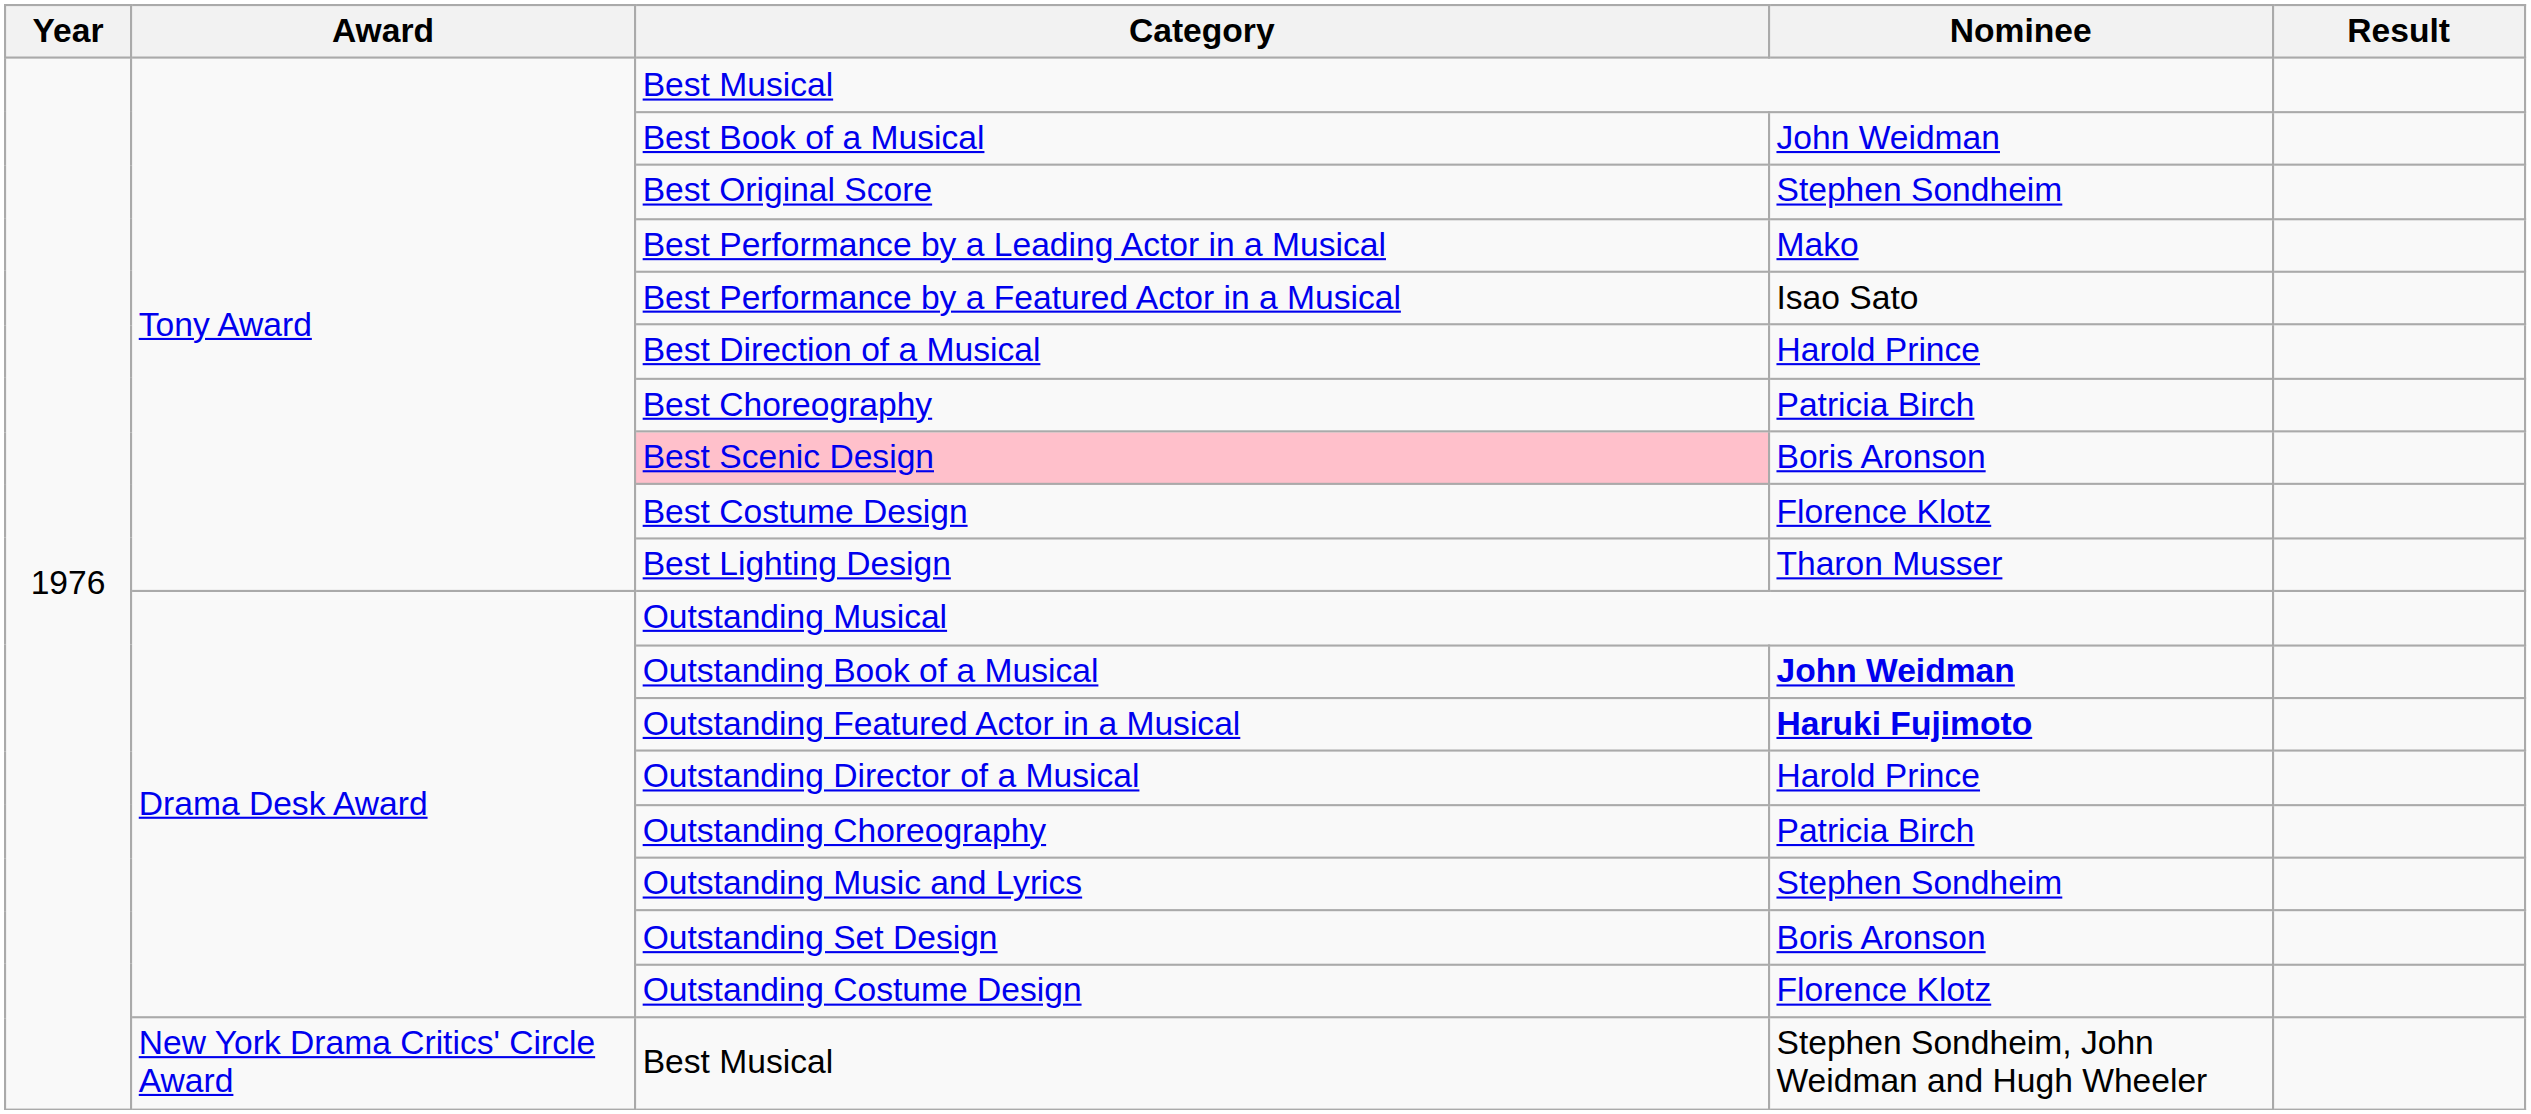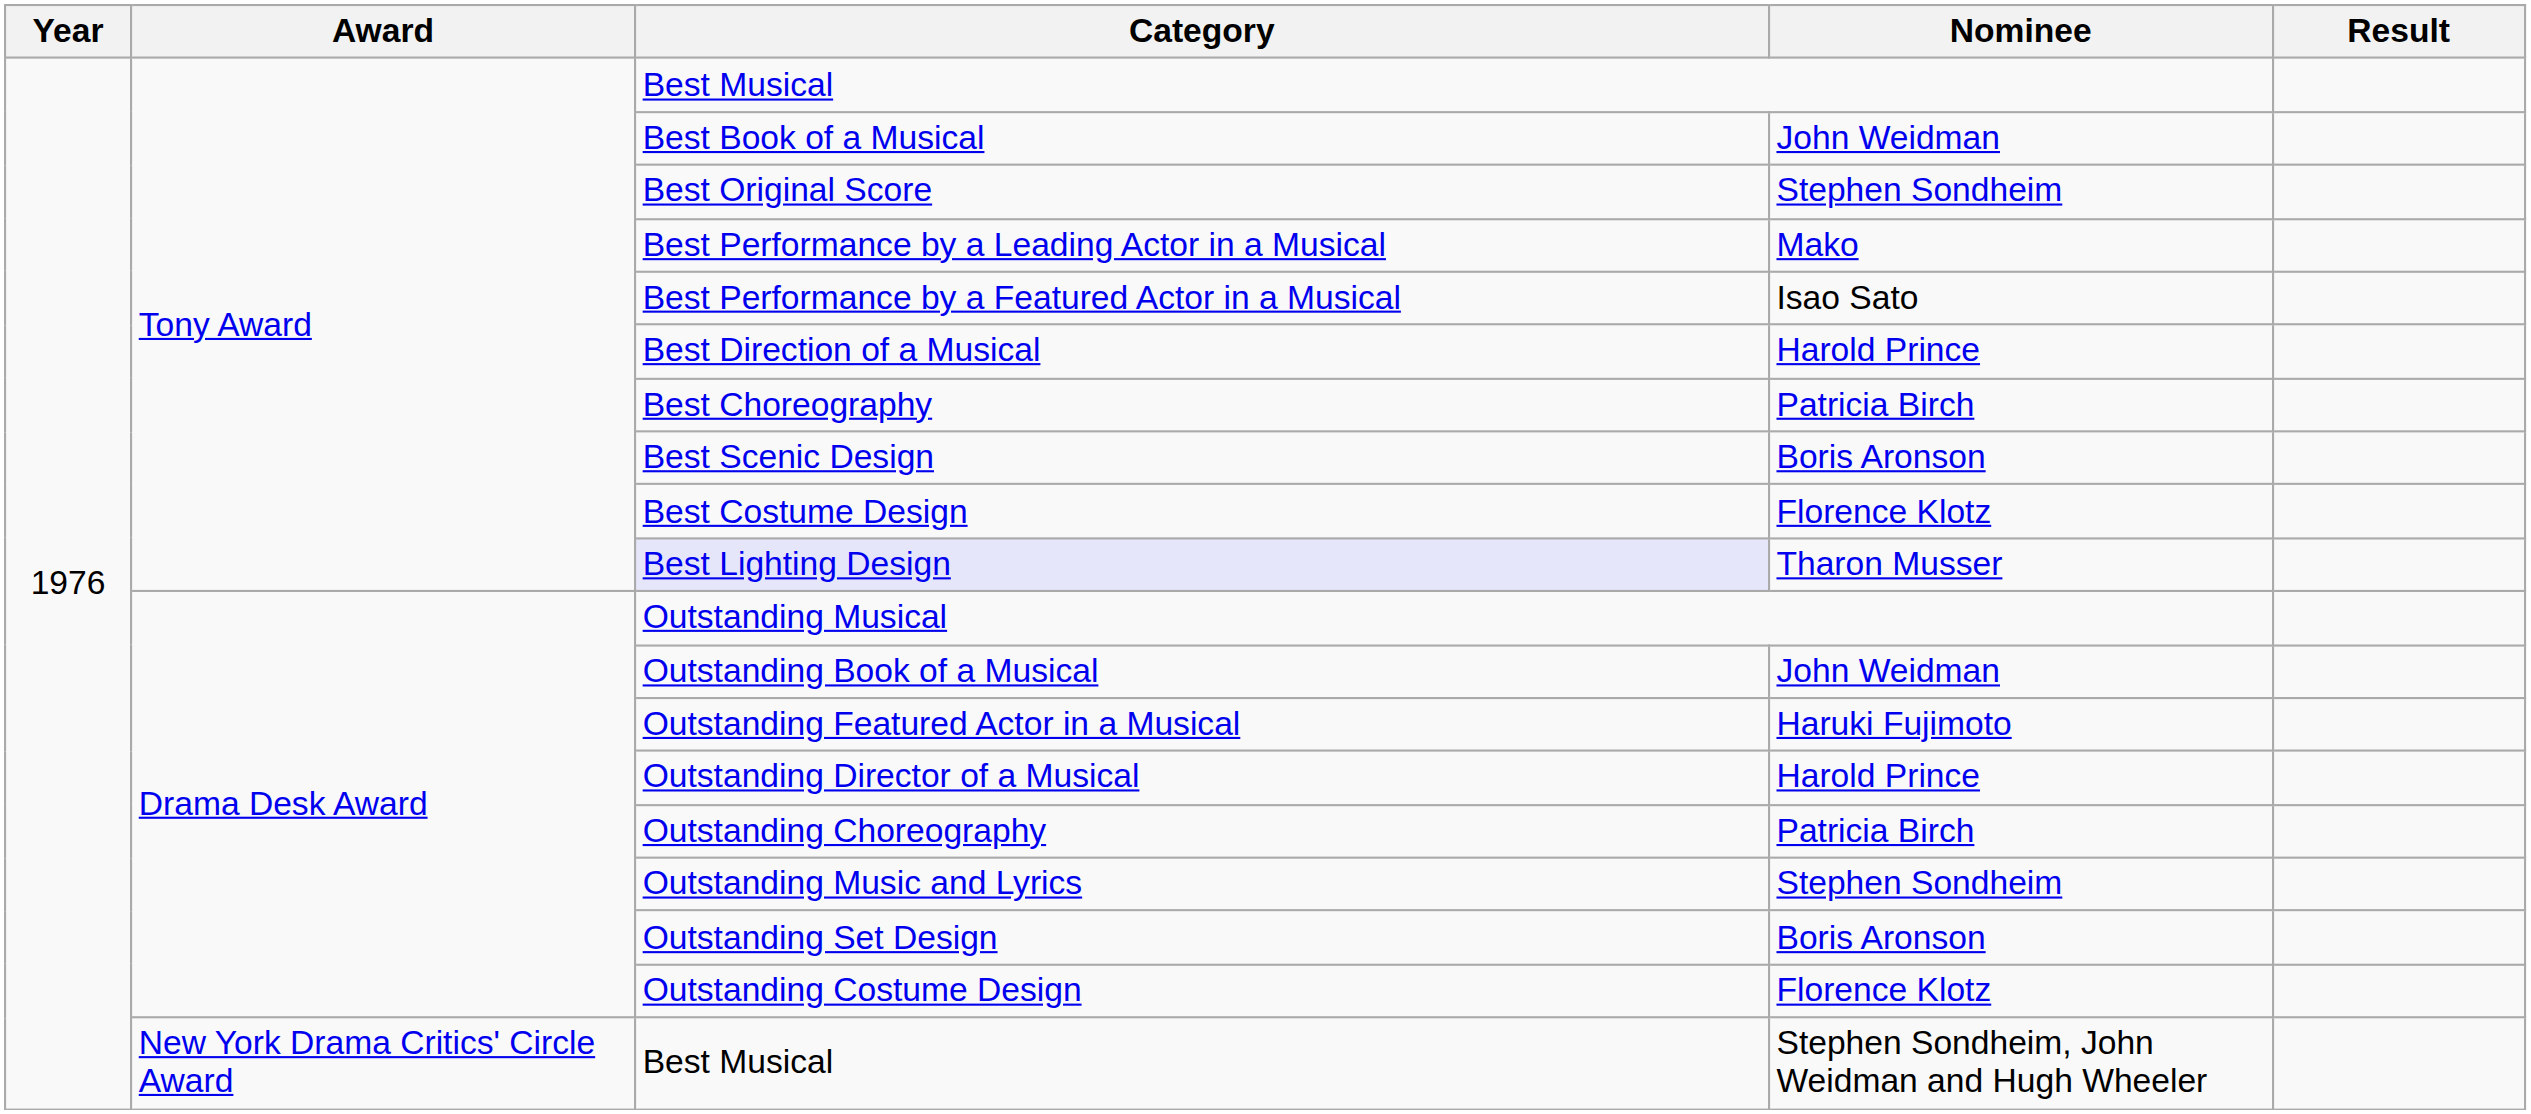Best Scenic Design | Category: pink background -> no background
Best Lighting Design | Category: no background -> lavender background
Outstanding Book of a Musical | Nominee: bold -> normal
Outstanding Featured Actor in a Musical | Nominee: bold -> normal
